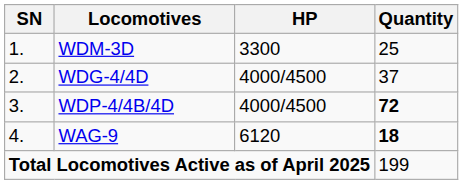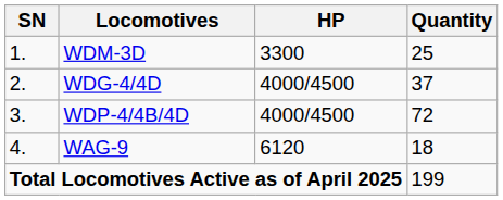WDP-4/4B/4D | Quantity: bold -> normal
WAG-9 | Quantity: bold -> normal
